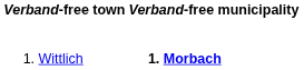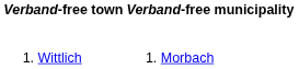Wittlich | Verband-free municipality: bold -> normal
